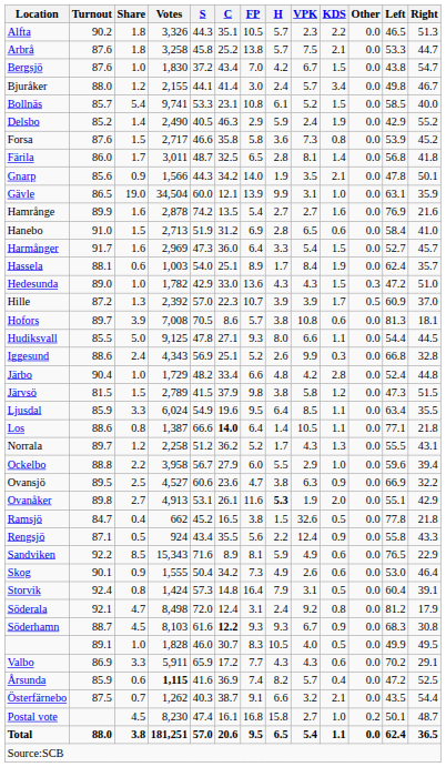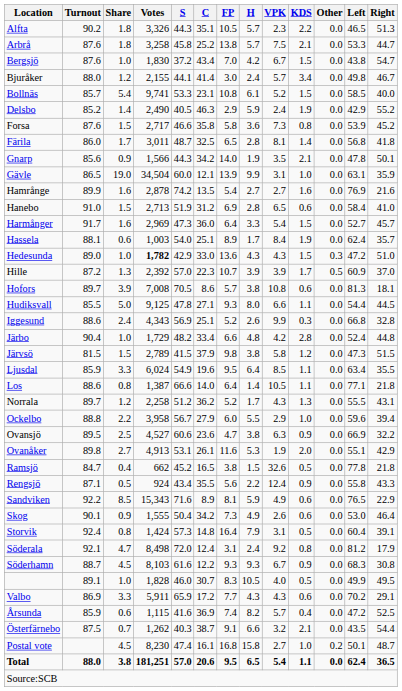Hedesunda | Votes: normal -> bold
Los | C: bold -> normal
Ovanåker | H: bold -> normal
Söderhamn | C: bold -> normal
Årsunda | Votes: bold -> normal
